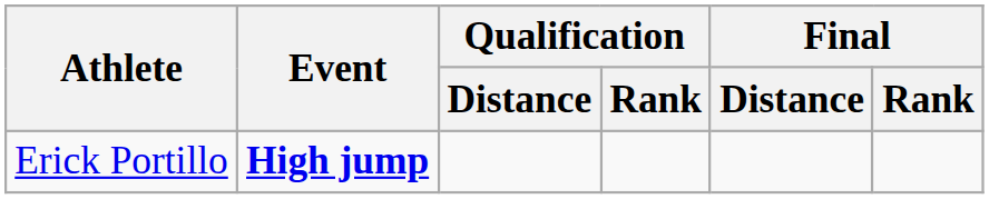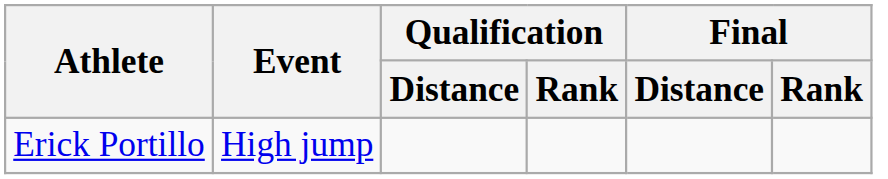Erick Portillo | Event: bold -> normal
